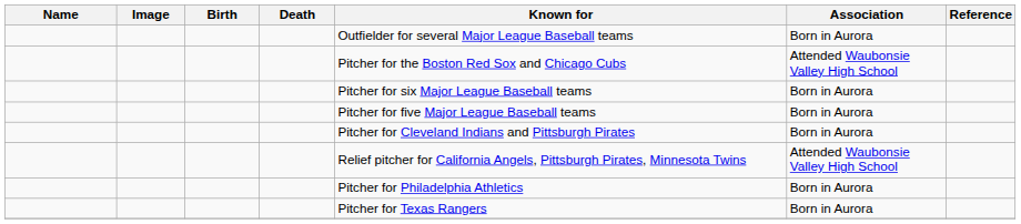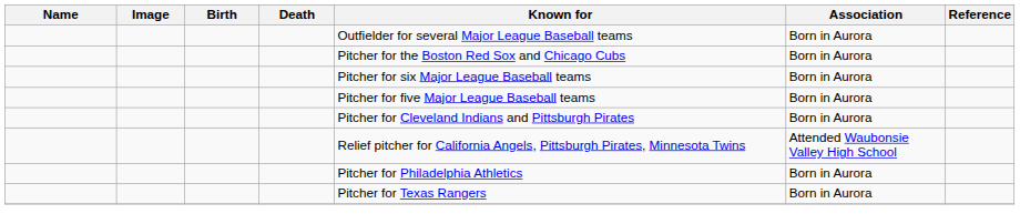row 3 | Association: Attended Waubonsie Valley High School -> Born in Aurora
